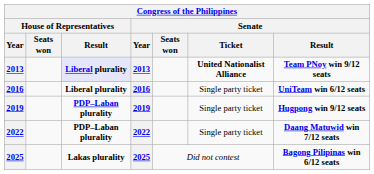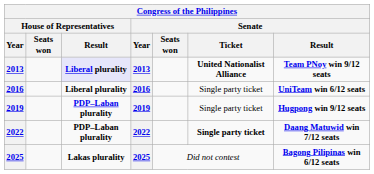row 7 | Senate / Ticket: normal -> bold
